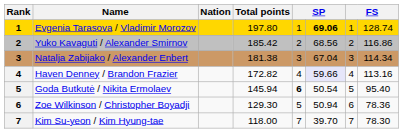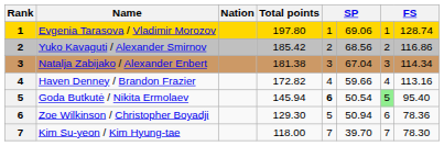Evgenia Tarasova / Vladimir Morozov | column 6: bold -> normal
Haven Denney / Brandon Frazier | column 6: lavender background -> no background
Goda Butkutė / Nikita Ermolaev | column 7: no background -> lightgreen background
